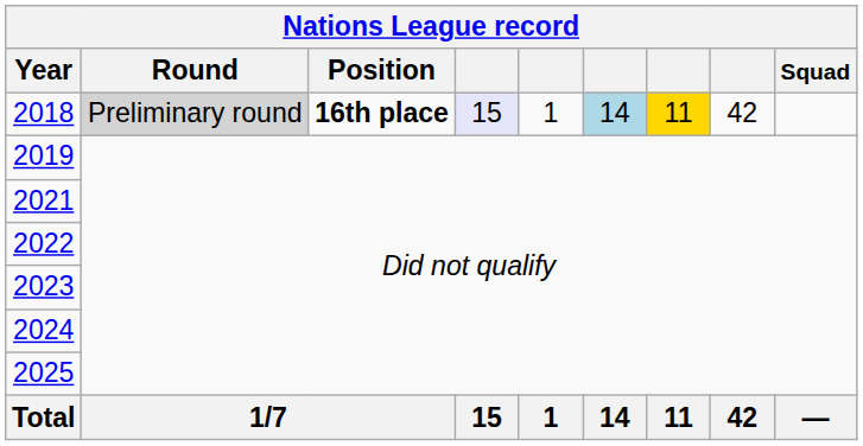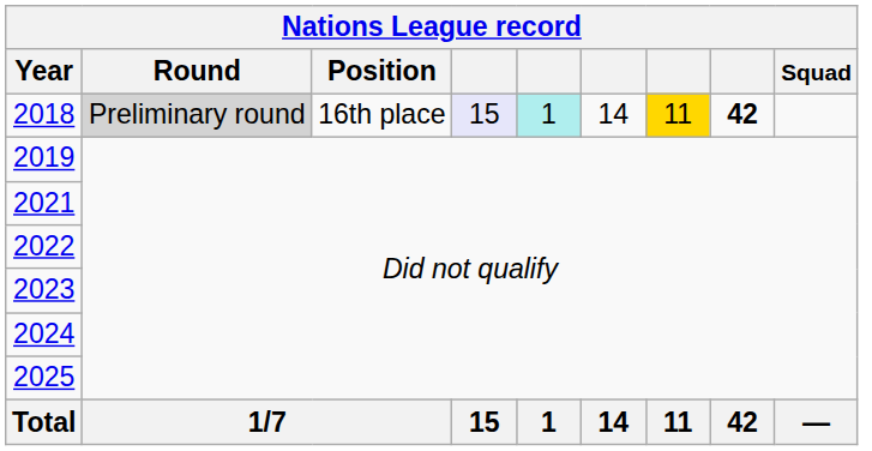2018 | Position: bold -> normal
2018 | column 5: no background -> paleturquoise background
2018 | column 6: lightblue background -> no background
2018 | column 8: normal -> bold
